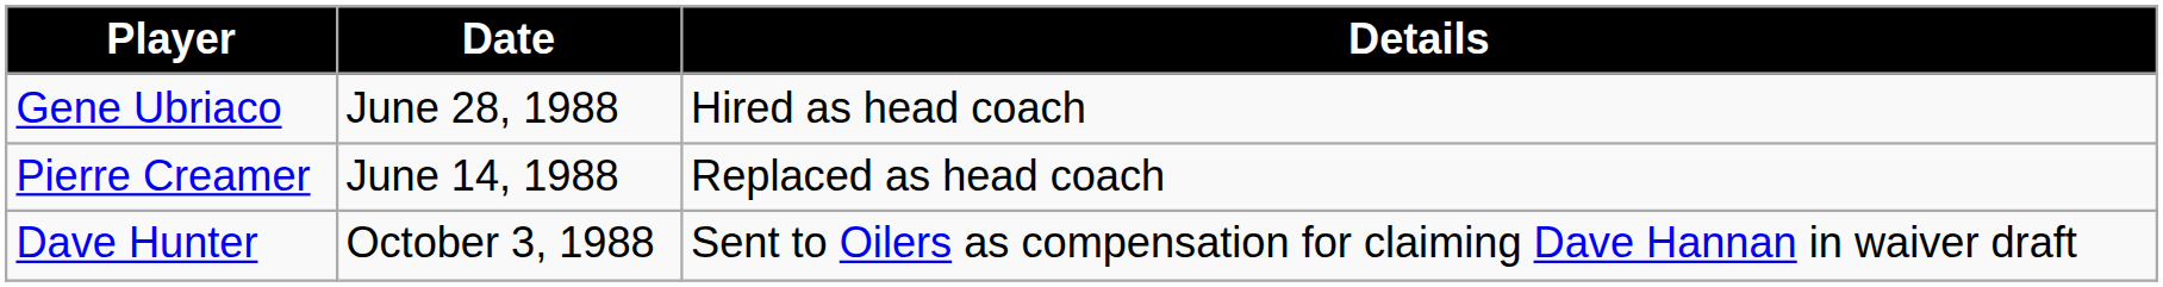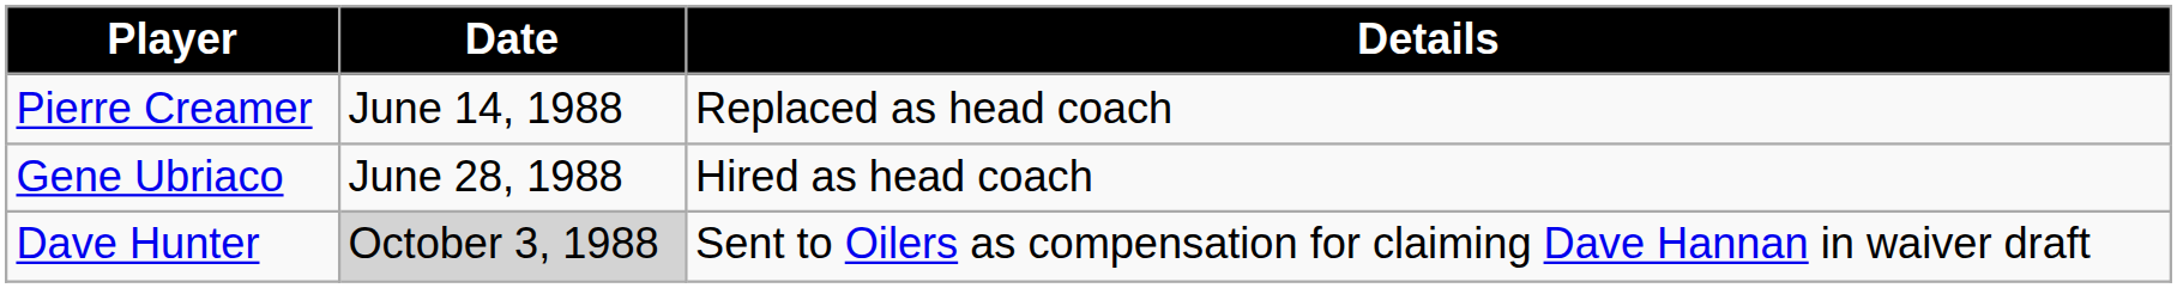rows swapped: Pierre Creamer <-> Gene Ubriaco
Dave Hunter | Date: no background -> lightgrey background
